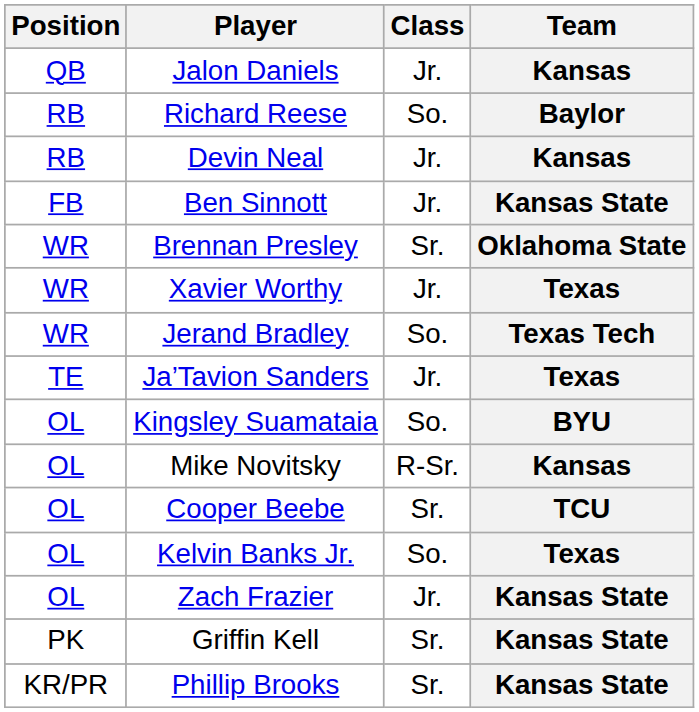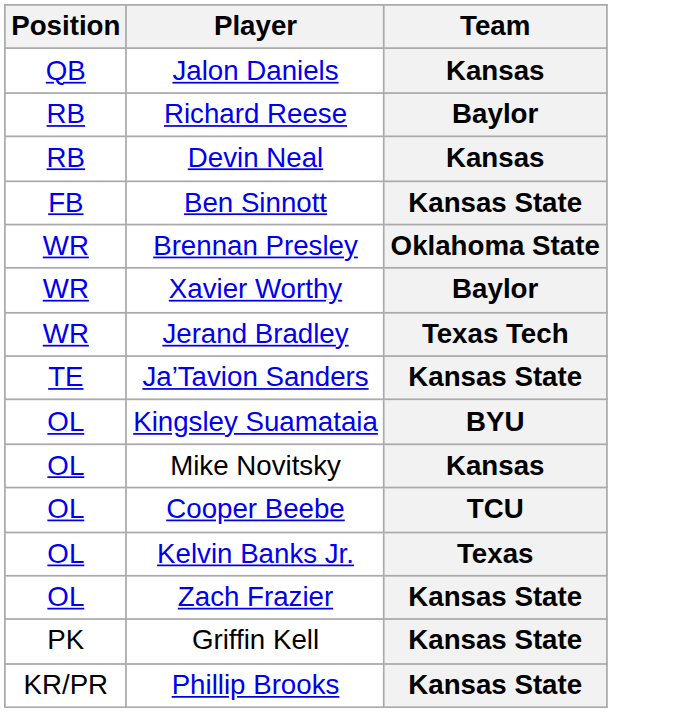- column: Class | Jr. | So. | Jr. | Jr. | Sr. | Jr. | So. | Jr. | So. | R-Sr. | Sr. | So. | Jr. | Sr. | Sr.
Xavier Worthy | Team: Texas -> Baylor
Ja’Tavion Sanders | Team: Texas -> Kansas State
